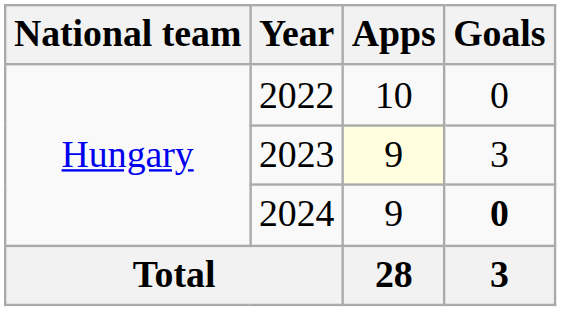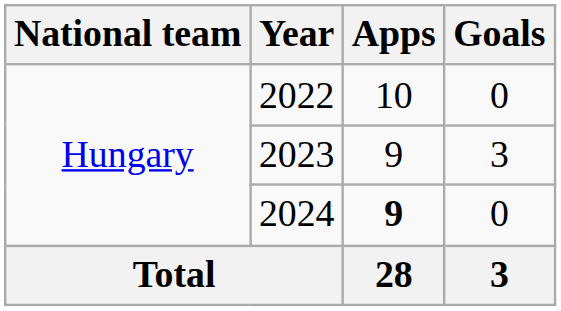2023 | Apps: lightyellow background -> no background
2024 | Apps: normal -> bold
2024 | Goals: bold -> normal
